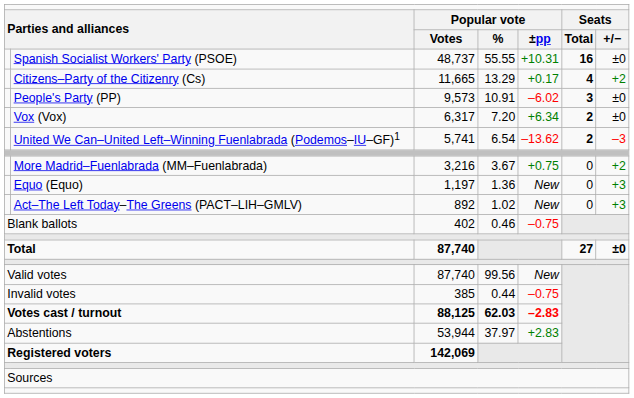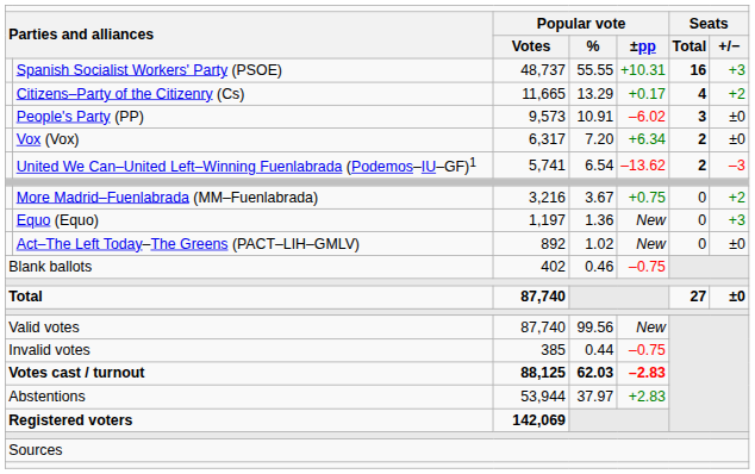Spanish Socialist Workers' Party (PSOE) | column 7: ±0 -> +3
Act–The Left Today–The Greens (PACT–LIH–GMLV) | column 7: +3 -> ±0
